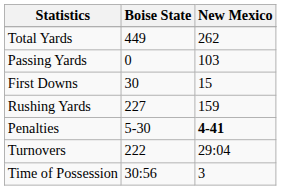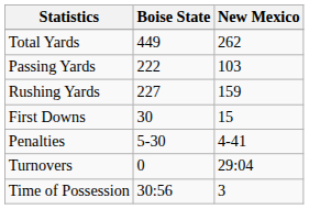Passing Yards | Boise State: 0 -> 222
rows swapped: Rushing Yards <-> First Downs
Penalties | New Mexico: bold -> normal
Turnovers | Boise State: 222 -> 0
